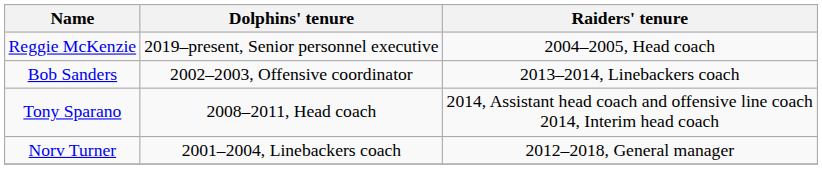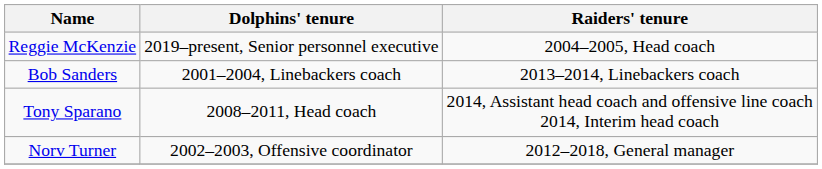Bob Sanders | Dolphins' tenure: 2002–2003, Offensive coordinator -> 2001–2004, Linebackers coach
Norv Turner | Dolphins' tenure: 2001–2004, Linebackers coach -> 2002–2003, Offensive coordinator
